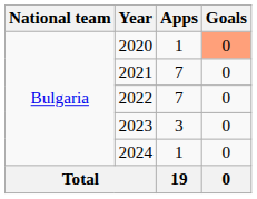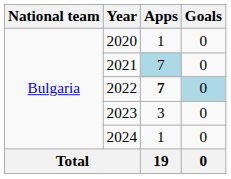2020 | Goals: lightsalmon background -> no background
2021 | Apps: no background -> lightblue background
2022 | Apps: normal -> bold
2022 | Goals: no background -> lightblue background
